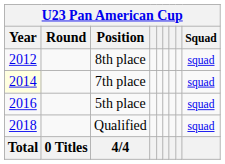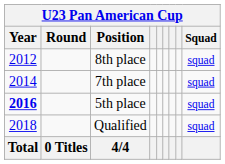7th place | Year: lightyellow background -> no background
5th place | Year: normal -> bold
